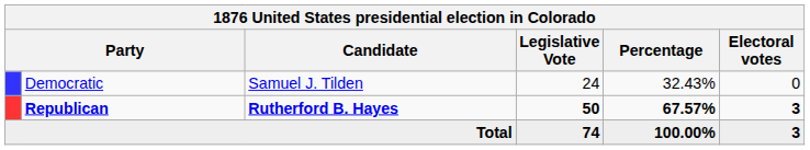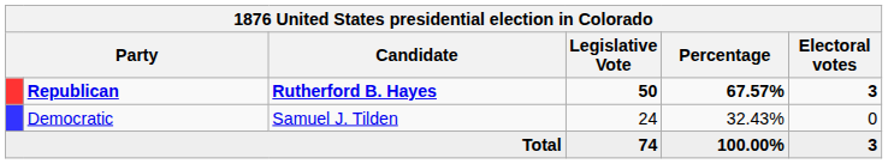rows swapped: Republican <-> Democratic
